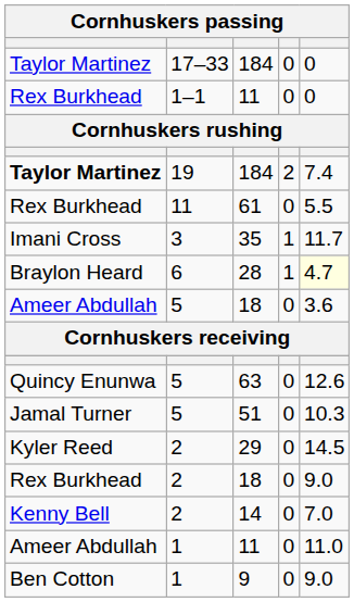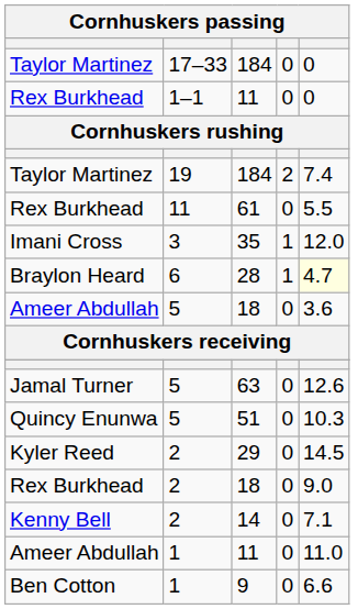19 / 184 | column 1: bold -> normal
35 | column 5: 11.7 -> 12.0
63 | column 1: Quincy Enunwa -> Jamal Turner
51 | column 1: Jamal Turner -> Quincy Enunwa
14 | column 5: 7.0 -> 7.1
9 | column 5: 9.0 -> 6.6
